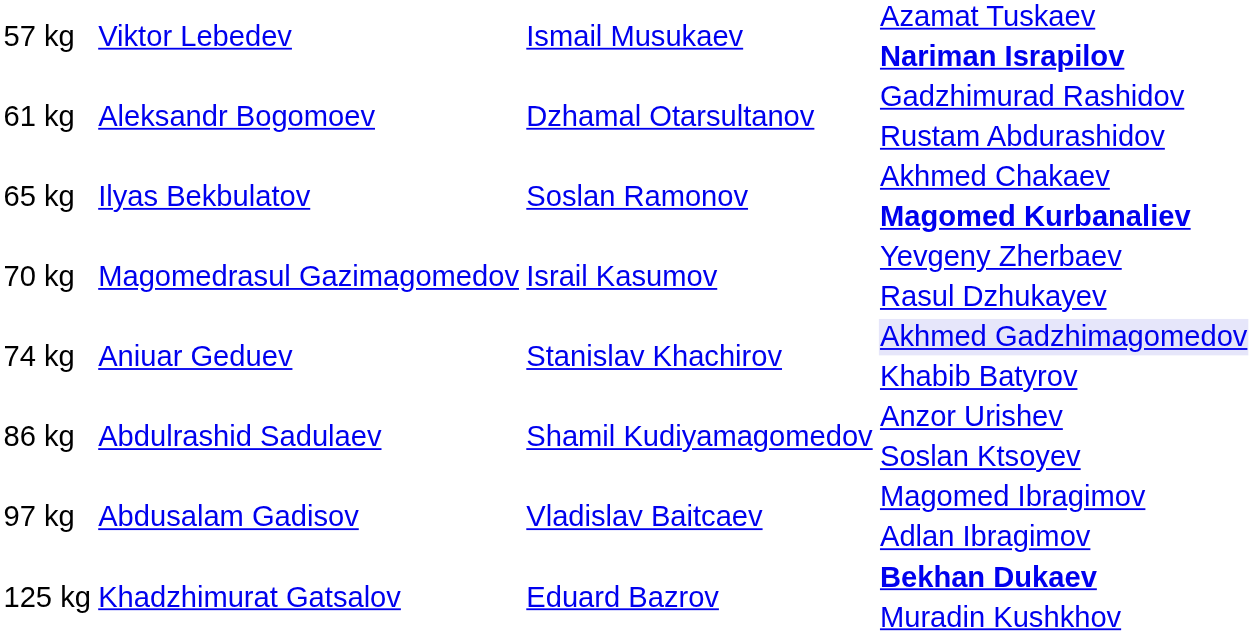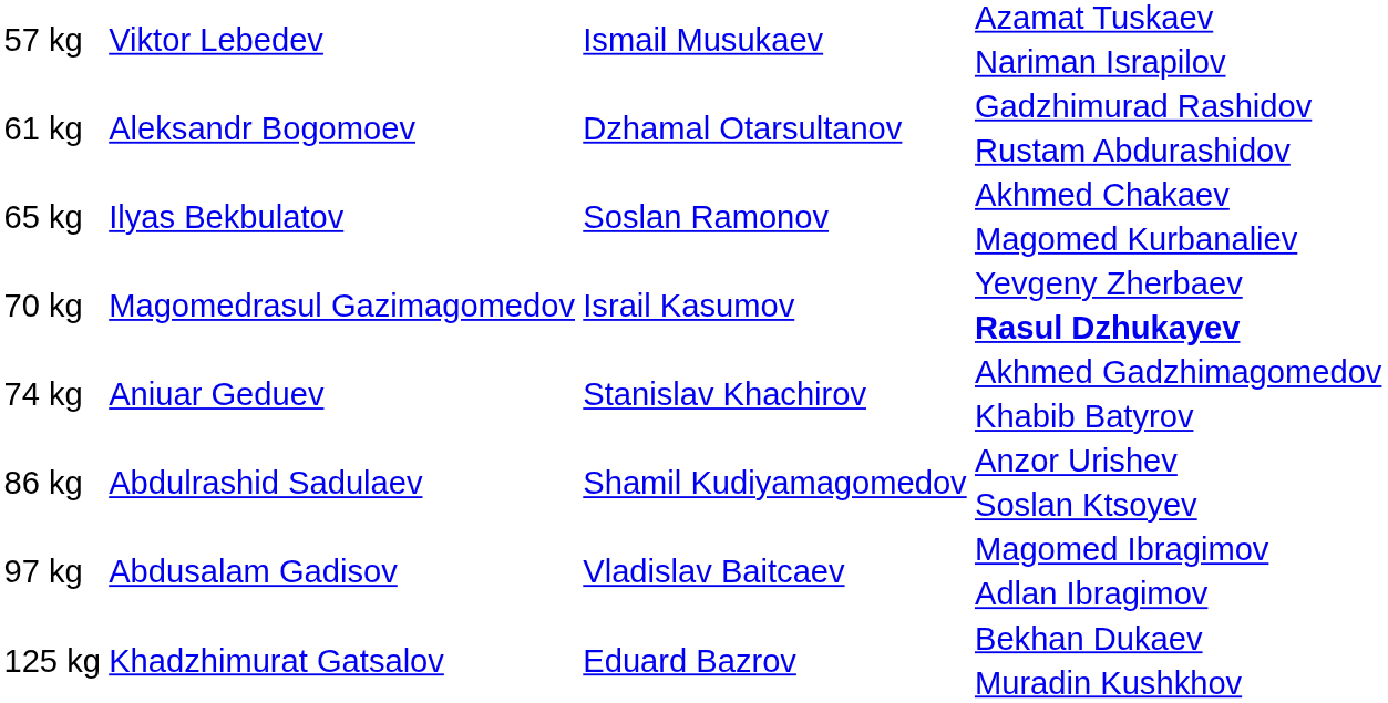Nariman Israpilov | column 4: bold -> normal
Magomed Kurbanaliev | column 4: bold -> normal
Rasul Dzhukayev | column 4: normal -> bold
Akhmed Gadzhimagomedov | column 4: lavender background -> no background
Bekhan Dukaev | column 4: bold -> normal
